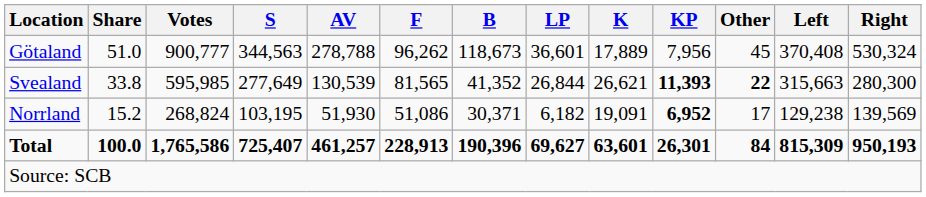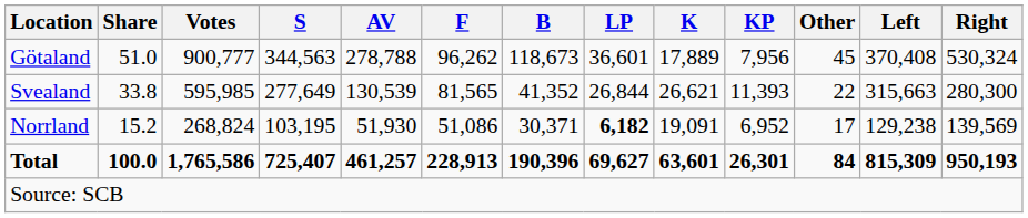Svealand | KP: bold -> normal
Svealand | Other: bold -> normal
Norrland | LP: normal -> bold
Norrland | KP: bold -> normal
